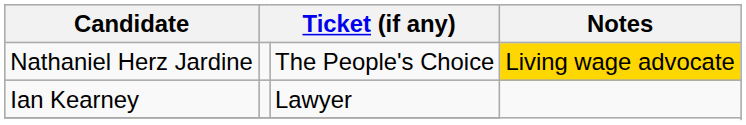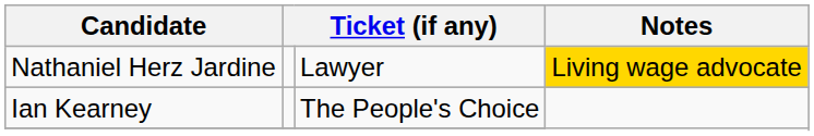Nathaniel Herz Jardine | column 3: The People's Choice -> Lawyer
Ian Kearney | column 3: Lawyer -> The People's Choice
